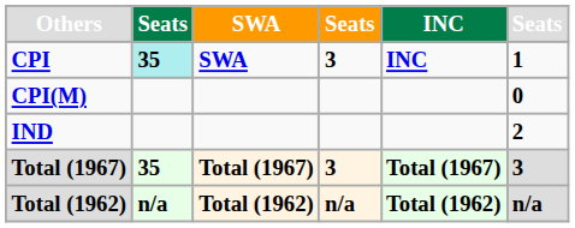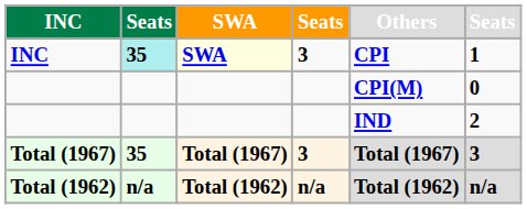columns swapped: INC <-> Others
row 2 | SWA: no background -> lightyellow background
